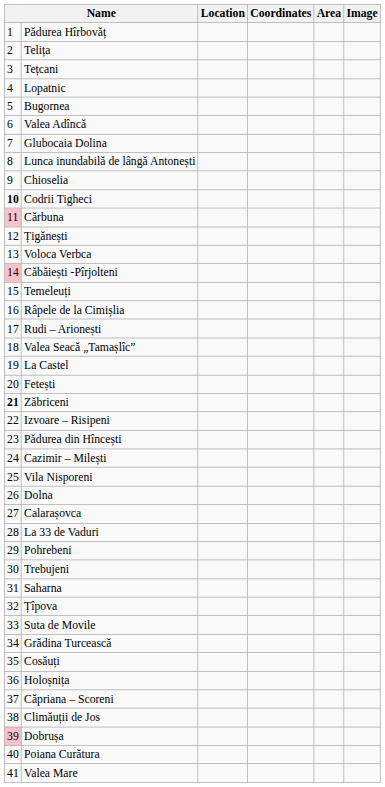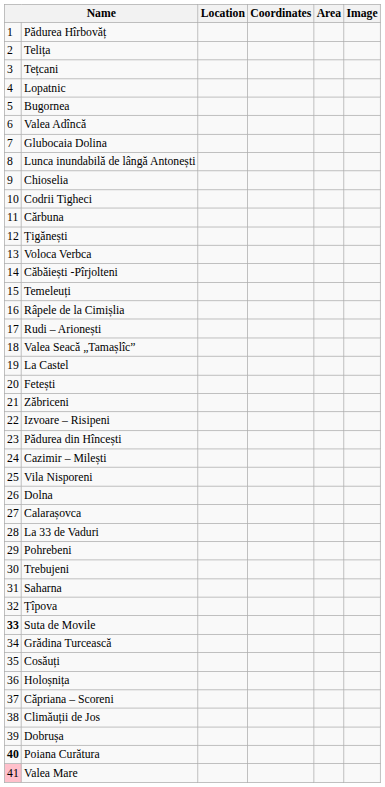Codrii Tigheci | column 1: bold -> normal
Cărbuna | column 1: pink background -> no background
Căbăiești -Pîrjolteni | column 1: pink background -> no background
Zăbriceni | column 1: bold -> normal
Suta de Movile | column 1: normal -> bold
Dobrușa | column 1: pink background -> no background
Poiana Curătura | column 1: normal -> bold
Valea Mare | column 1: no background -> pink background
